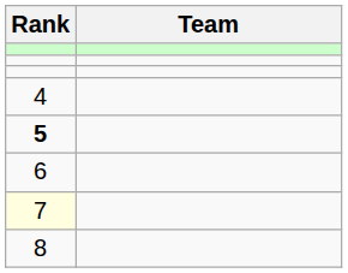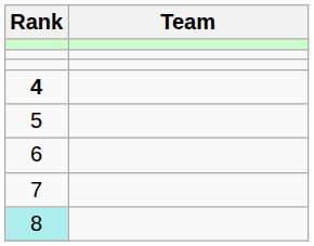row 5 | Rank: normal -> bold
row 6 | Rank: bold -> normal
row 8 | Rank: lightyellow background -> no background
row 9 | Rank: no background -> paleturquoise background
